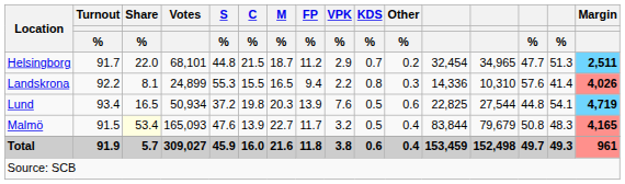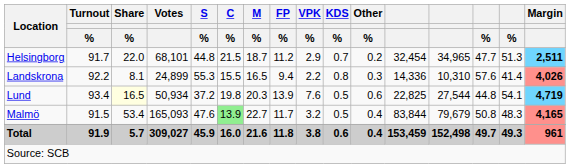Lund | Share / %: no background -> lightyellow background
Malmö | Share / %: lightyellow background -> no background
Malmö | C / %: no background -> lightgreen background
